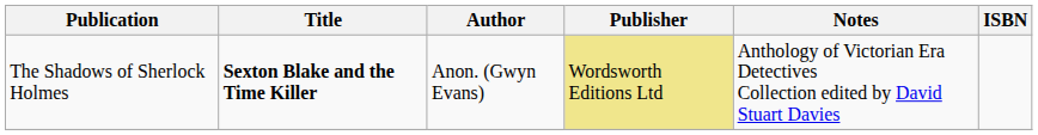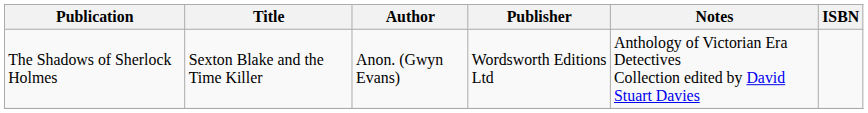The Shadows of Sherlock Holmes | Title: bold -> normal
The Shadows of Sherlock Holmes | Publisher: khaki background -> no background
